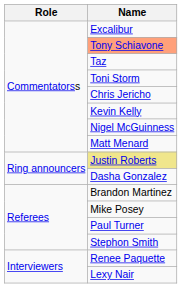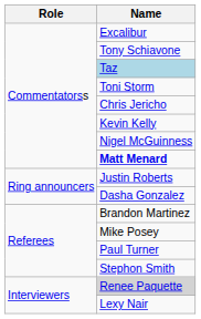Tony Schiavone | Name: lightsalmon background -> no background
Taz | Name: no background -> lightblue background
Matt Menard | Name: normal -> bold
Justin Roberts | Name: khaki background -> no background
Renee Paquette | Name: no background -> lightgrey background
